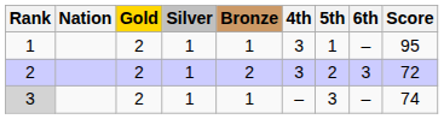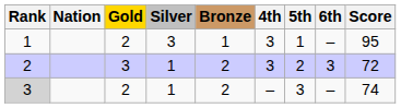row 2 | Silver: 1 -> 3
row 3 | Gold: 2 -> 3
row 4 | Bronze: 1 -> 2
